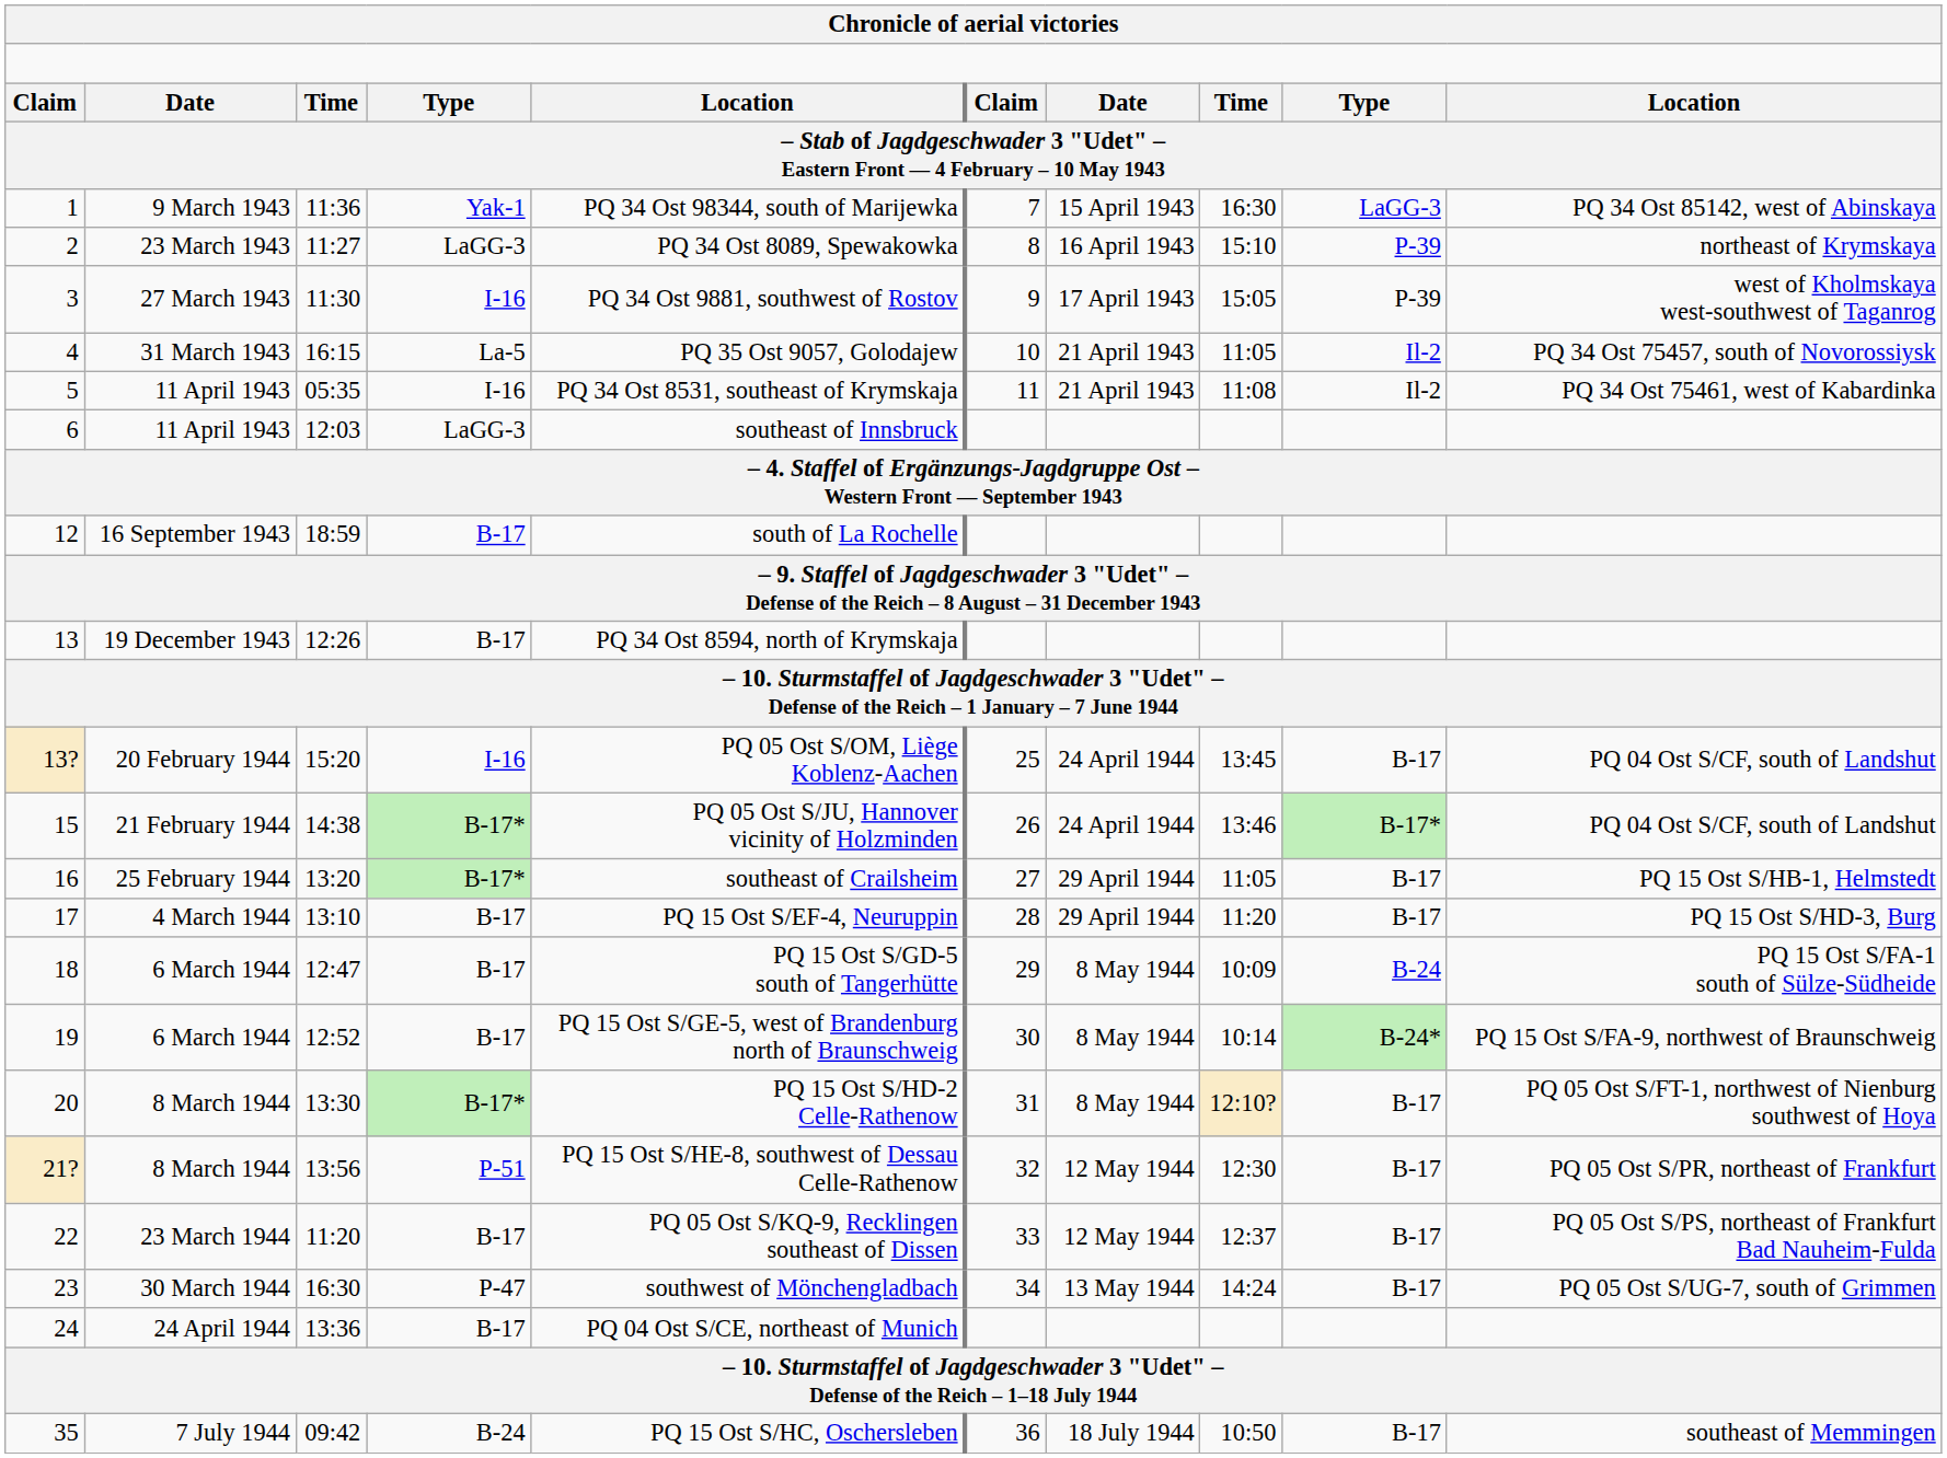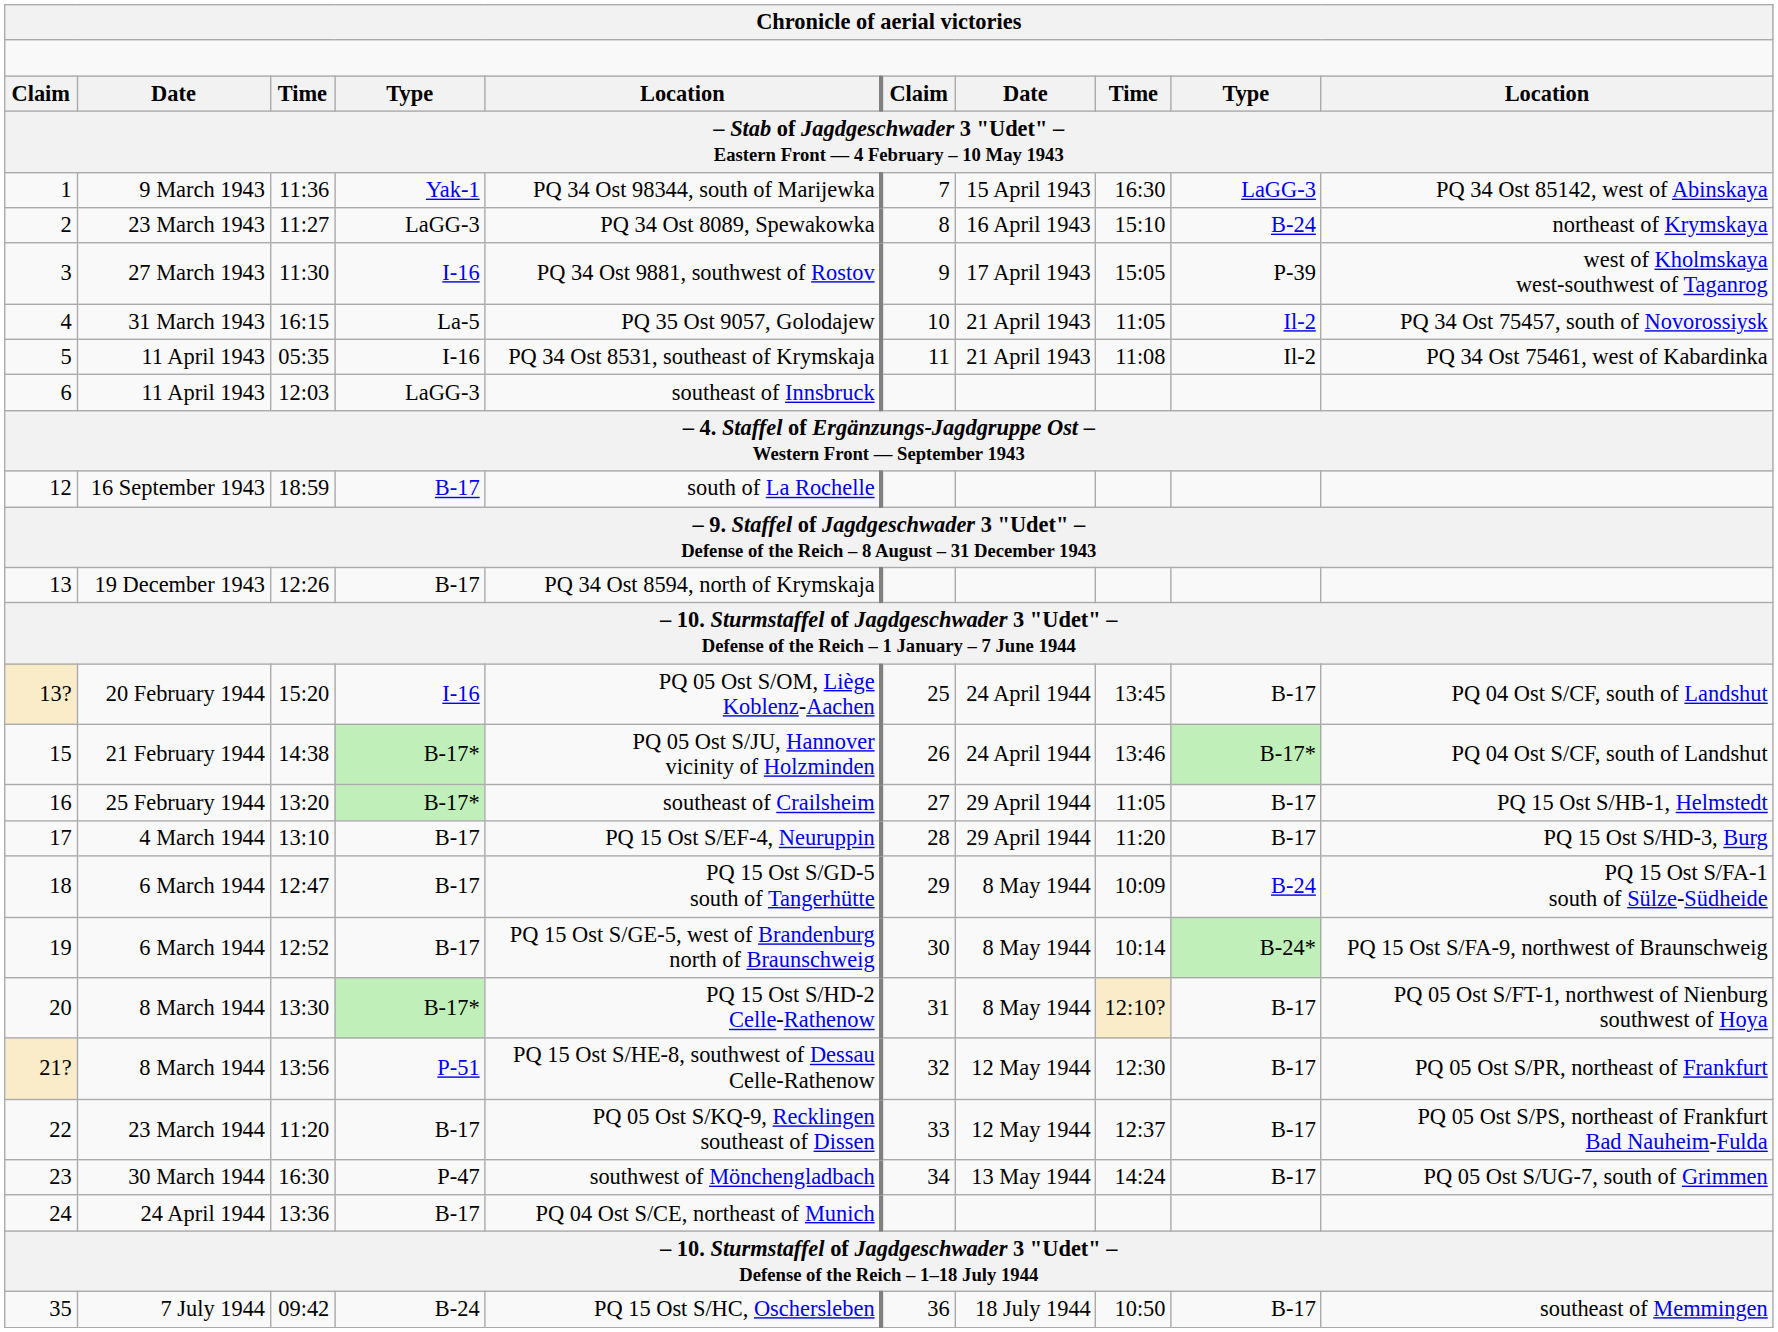2 | column 9: P-39 -> B-24
